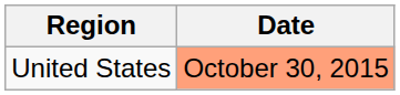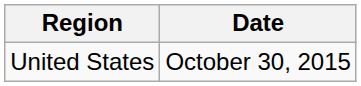United States | Date: lightsalmon background -> no background
